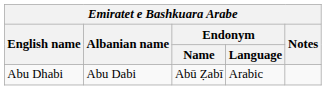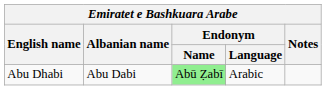Abu Dhabi | Endonym / Name: no background -> lightgreen background
